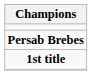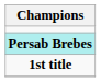row 3 | column 1: no background -> paleturquoise background
